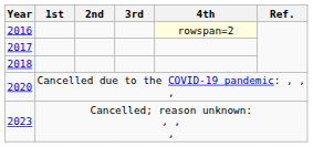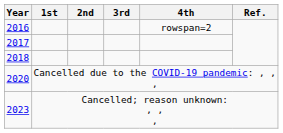2016 | 4th: lightyellow background -> no background
